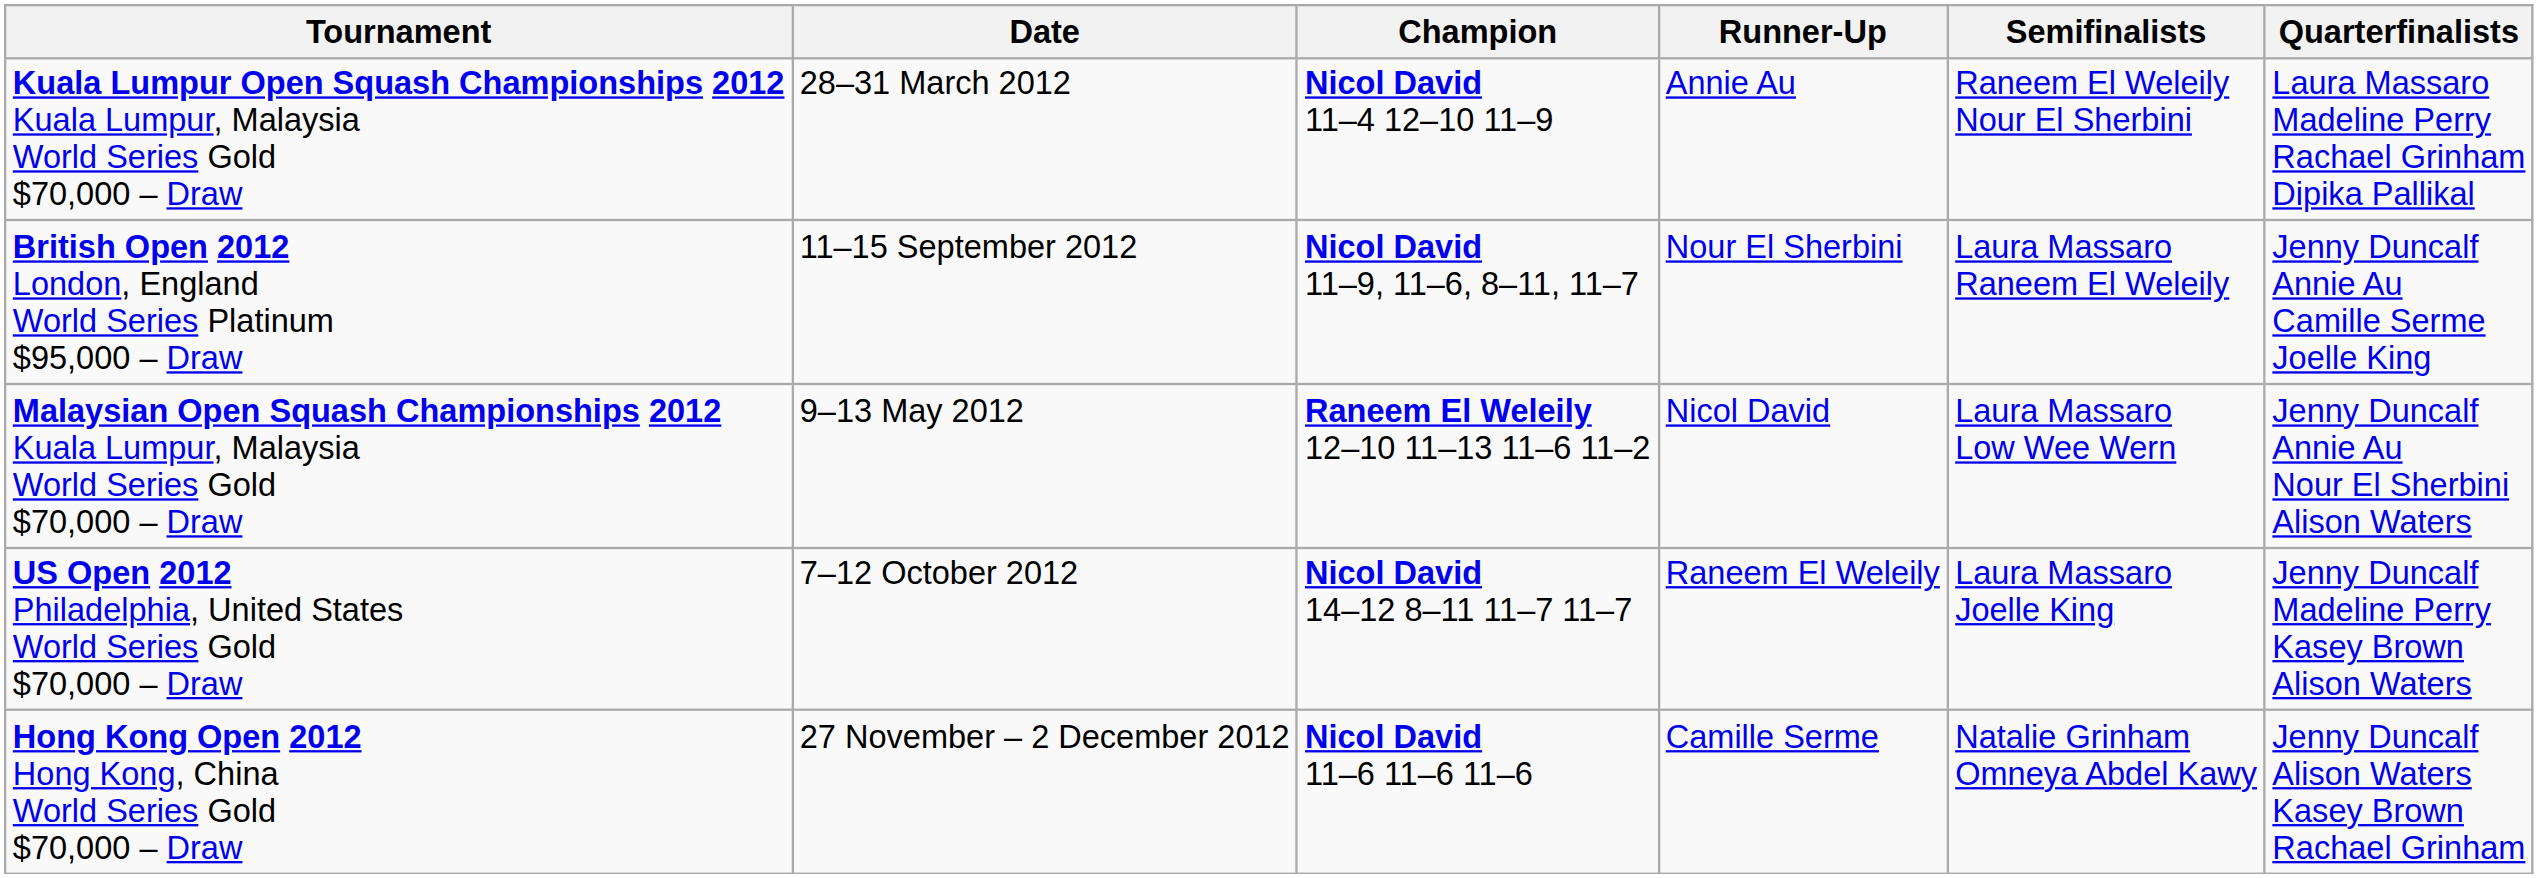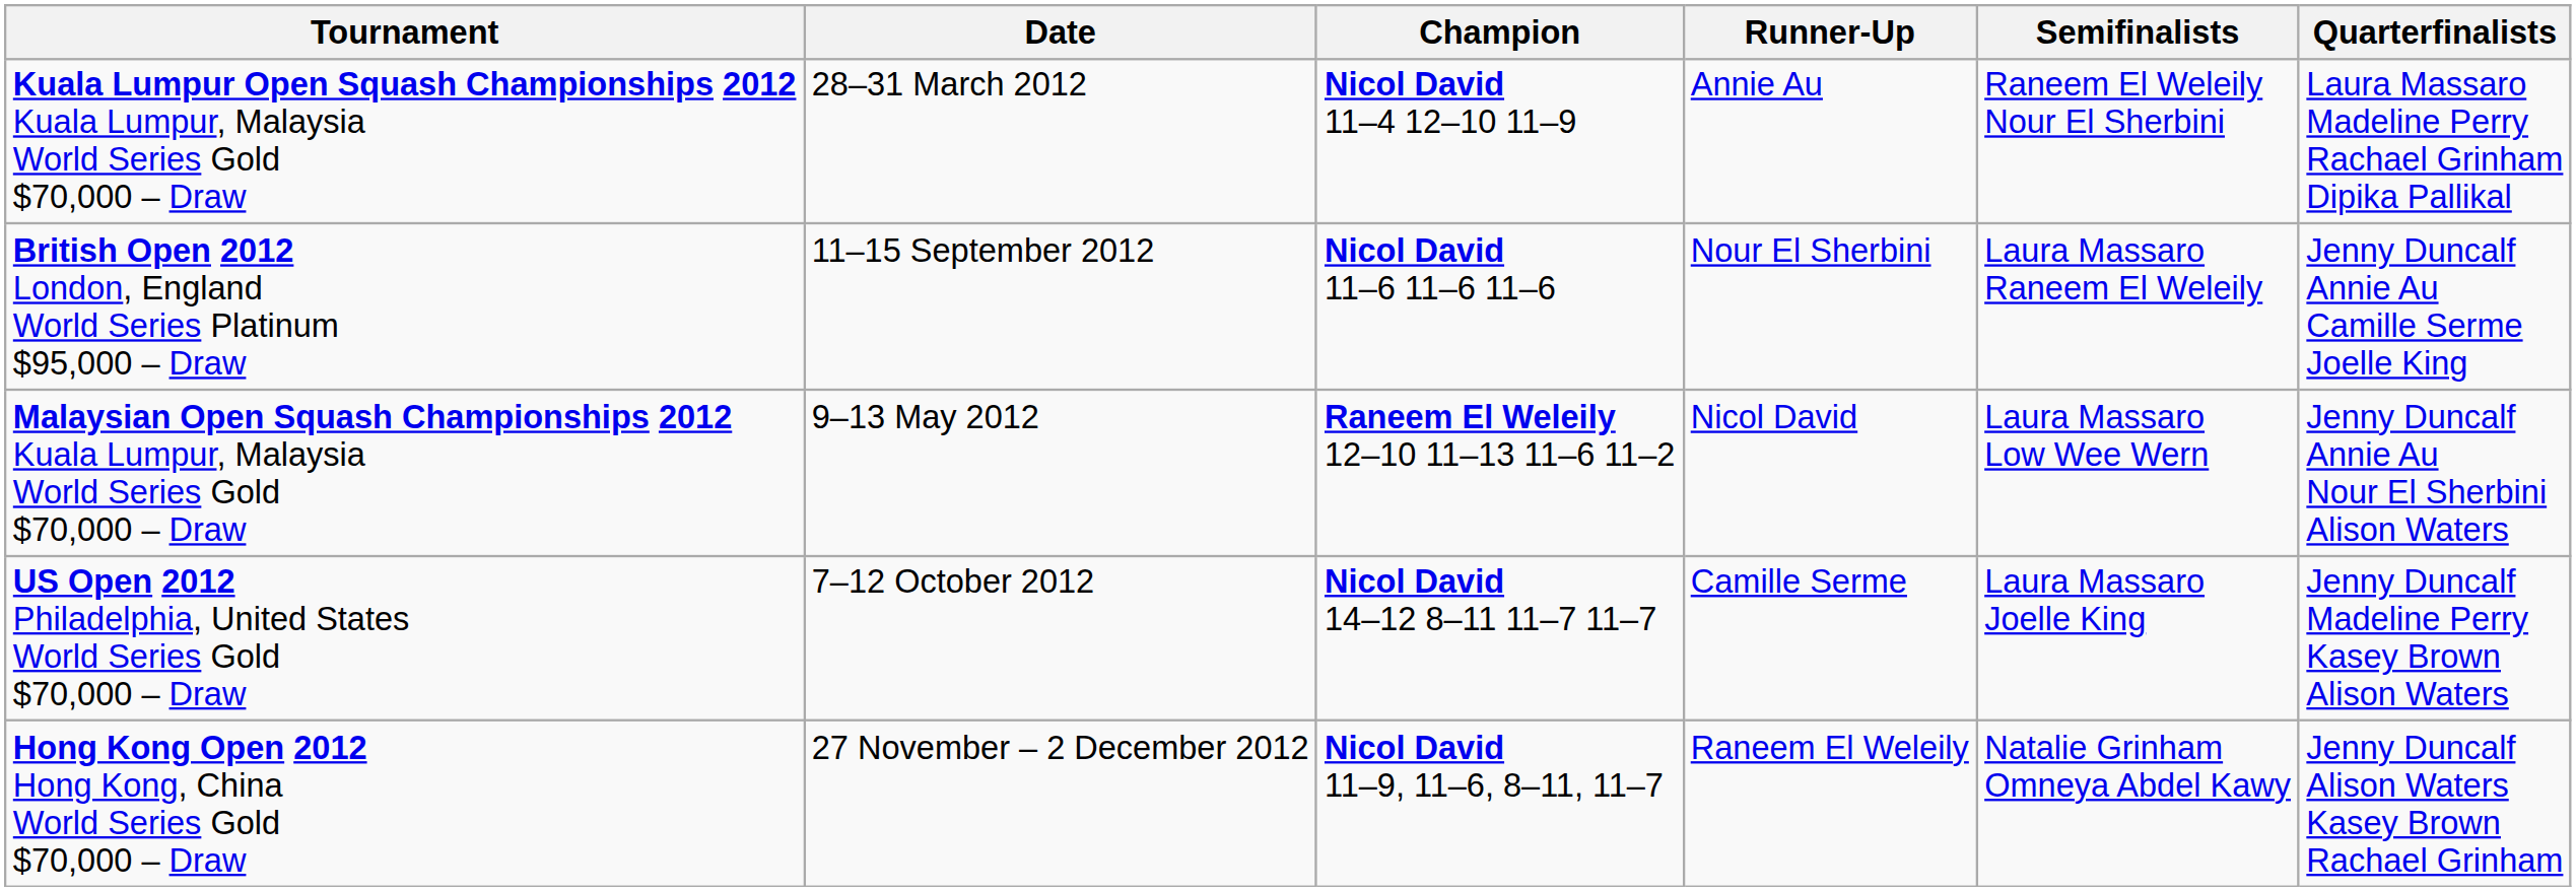row 3 | Champion: Nicol David 11–9, 11–6, 8–11, 11–7 -> Nicol David 11–6 11–6 11–6
row 5 | Runner-Up: Raneem El Weleily -> Camille Serme
row 6 | Champion: Nicol David 11–6 11–6 11–6 -> Nicol David 11–9, 11–6, 8–11, 11–7
row 6 | Runner-Up: Camille Serme -> Raneem El Weleily
